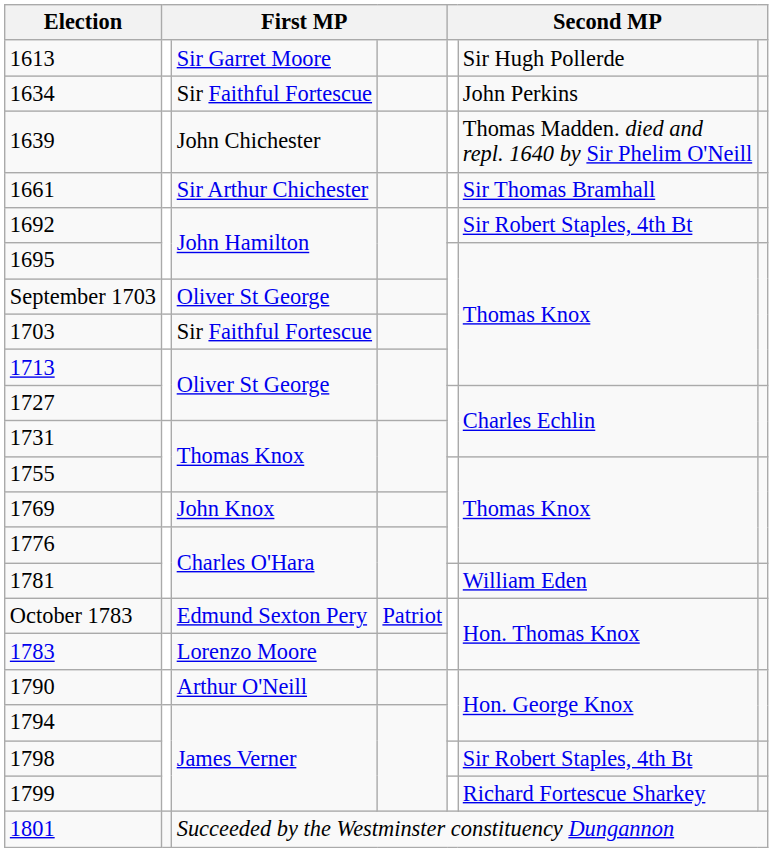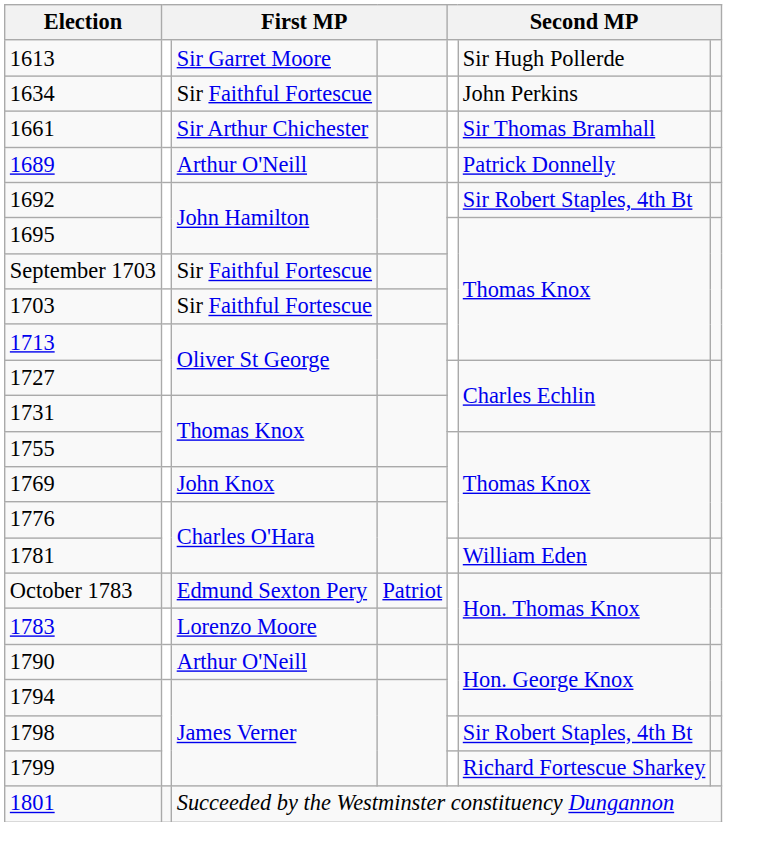- row: 1639 | John Chichester | Thomas Madden. died and repl. 1640 by Sir Phelim O'Neill
+ row: 1689 | Arthur O'Neill | Patrick Donnelly
September 1703 | column 3: Oliver St George -> Sir Faithful Fortescue
